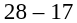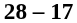row 1 | column 1: normal -> bold
